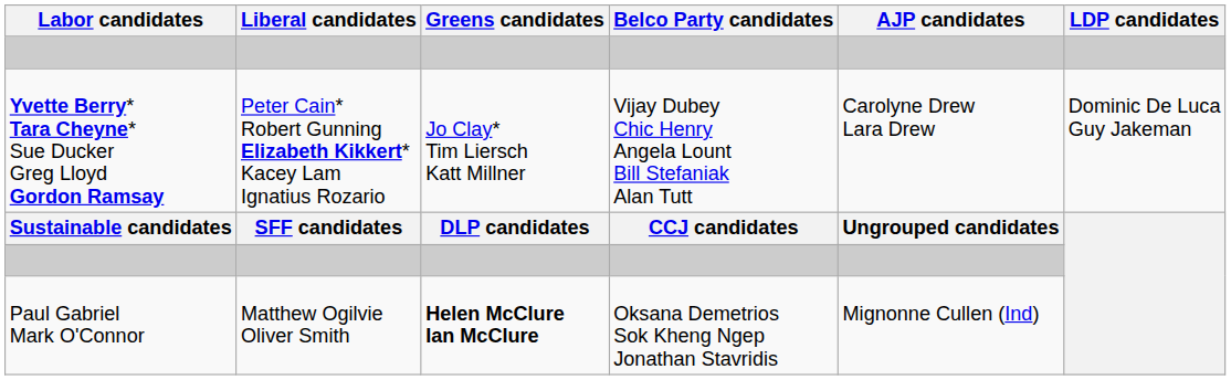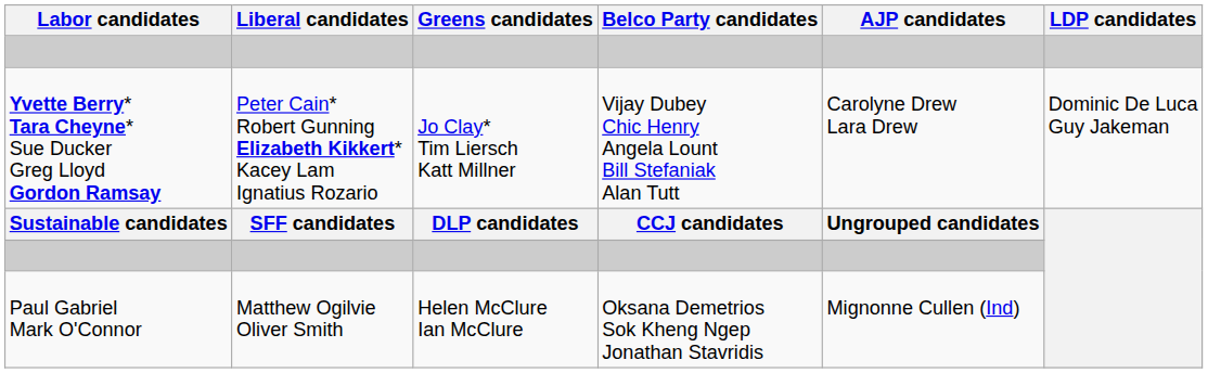Paul Gabriel Mark O'Connor | Greens candidates: bold -> normal
